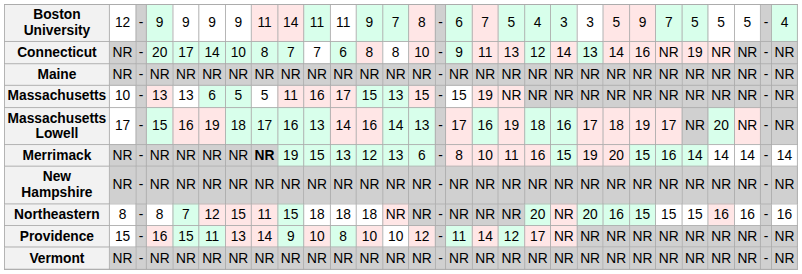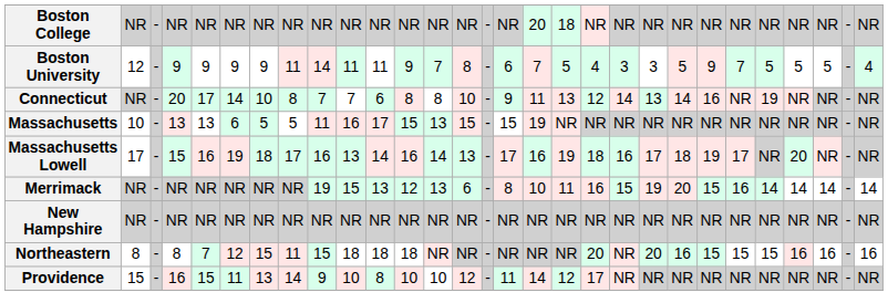+ row: Boston College | NR | - | NR | NR | NR | NR | NR | NR | NR | NR | NR | NR | NR | - | NR | 20 | 18 | NR | NR | NR | NR | NR | NR | NR | NR | NR | - | NR
- row: Maine | NR | - | NR | NR | NR | NR | NR | NR | NR | NR | NR | NR | NR | - | NR | NR | NR | NR | NR | NR | NR | NR | NR | NR | NR | NR | - | NR
Merrimack | column 8: bold -> normal
- row: Vermont | NR | - | NR | NR | NR | NR | NR | NR | NR | NR | NR | NR | NR | - | NR | NR | NR | NR | NR | NR | NR | NR | NR | NR | NR | NR | - | NR
